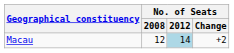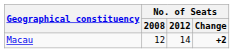Macau | No. of Seats / 2012: lightblue background -> no background
Macau | No. of Seats / Change: normal -> bold
